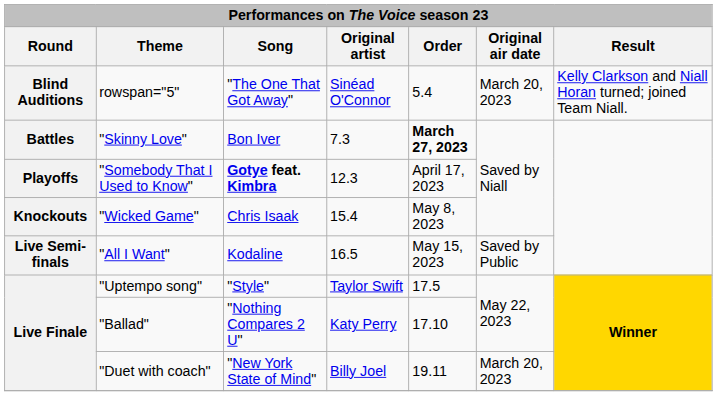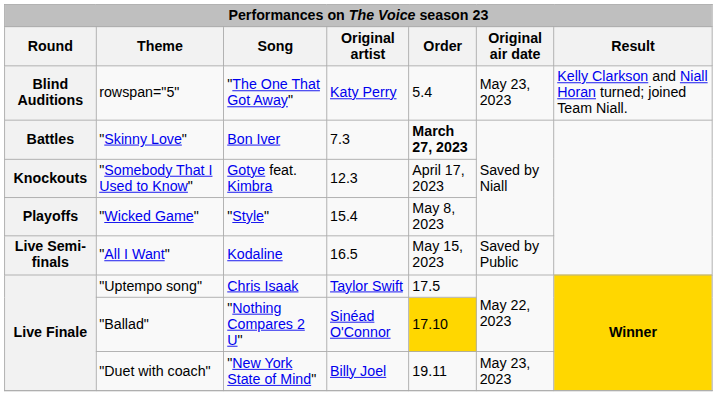rowspan="5" | Original artist: Sinéad O'Connor -> Katy Perry
rowspan="5" | Original air date: March 20, 2023 -> May 23, 2023
"Somebody That I Used to Know" | Round: Playoffs -> Knockouts
"Somebody That I Used to Know" | Song: bold -> normal
"Wicked Game" | Round: Knockouts -> Playoffs
"Wicked Game" | Song: Chris Isaak -> "Style"
"Uptempo song" | Song: "Style" -> Chris Isaak
"Ballad" | Original artist: Katy Perry -> Sinéad O'Connor
"Ballad" | Order: no background -> gold background
"Duet with coach" | Original air date: March 20, 2023 -> May 23, 2023
